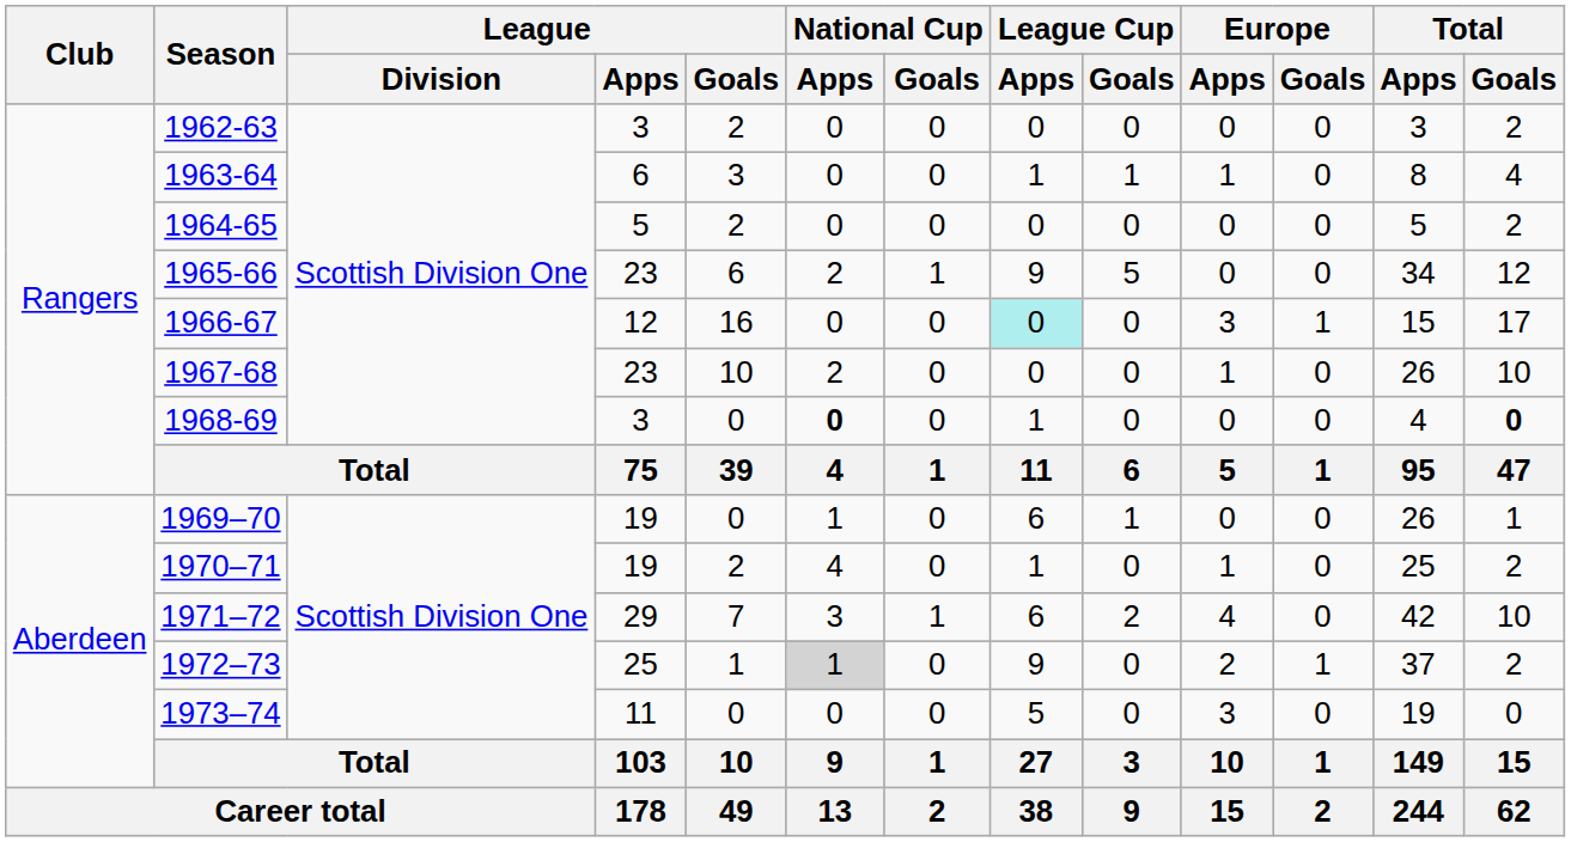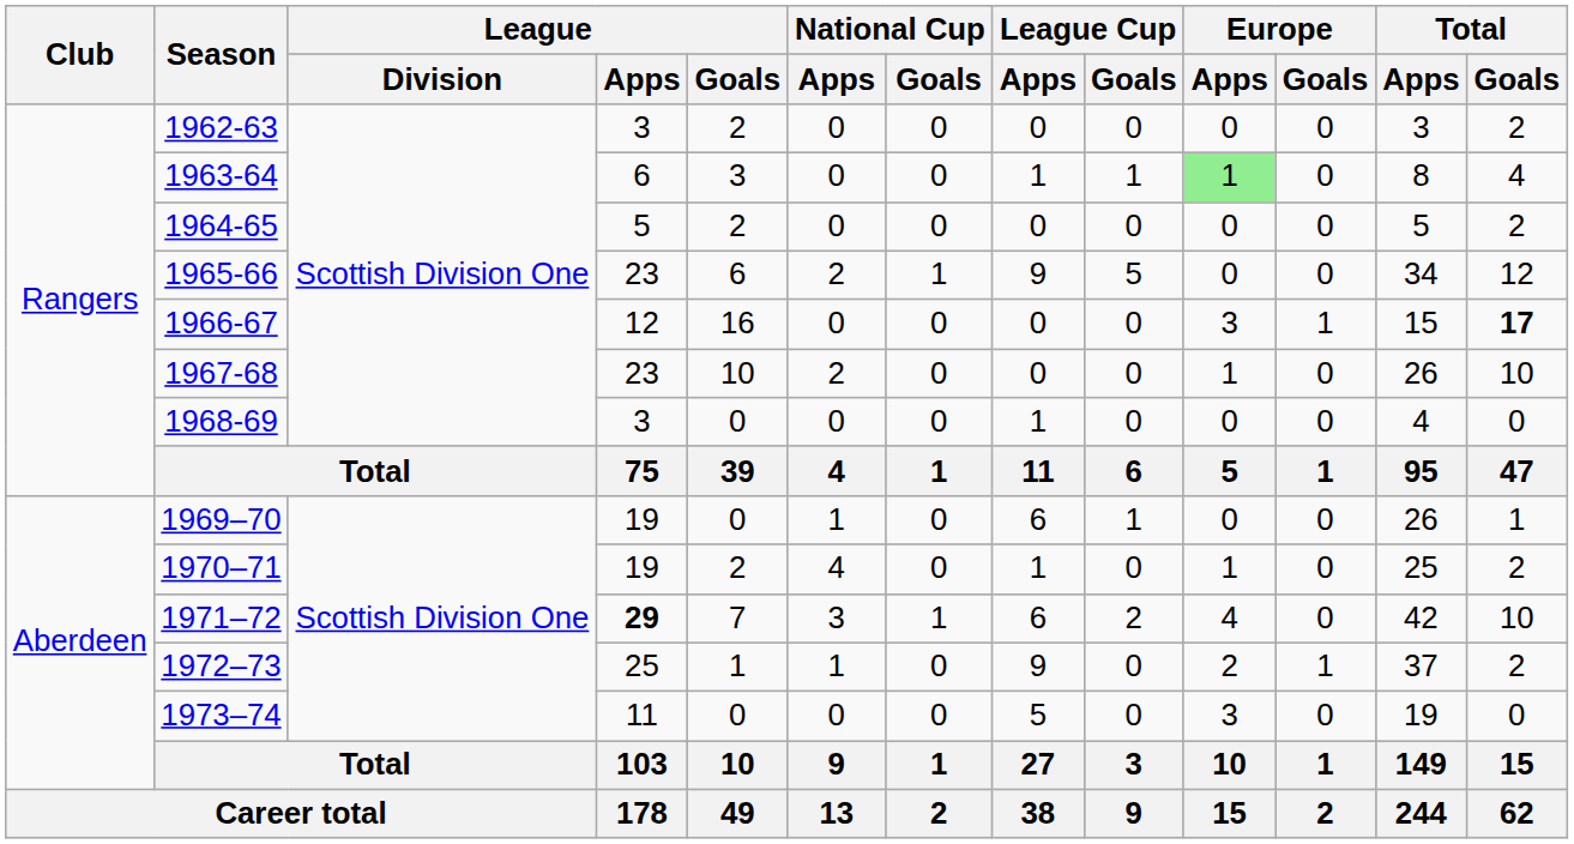1963-64 | Europe / Apps: no background -> lightgreen background
1966-67 | League Cup / Apps: paleturquoise background -> no background
1966-67 | Total / Goals: normal -> bold
1968-69 | National Cup / Apps: bold -> normal
1968-69 | Total / Goals: bold -> normal
1971–72 | League / Apps: normal -> bold
1972–73 | National Cup / Apps: lightgrey background -> no background
